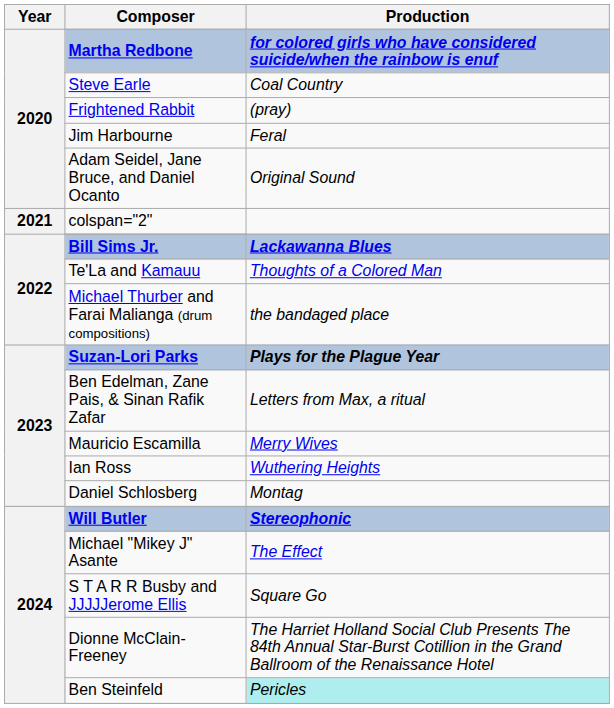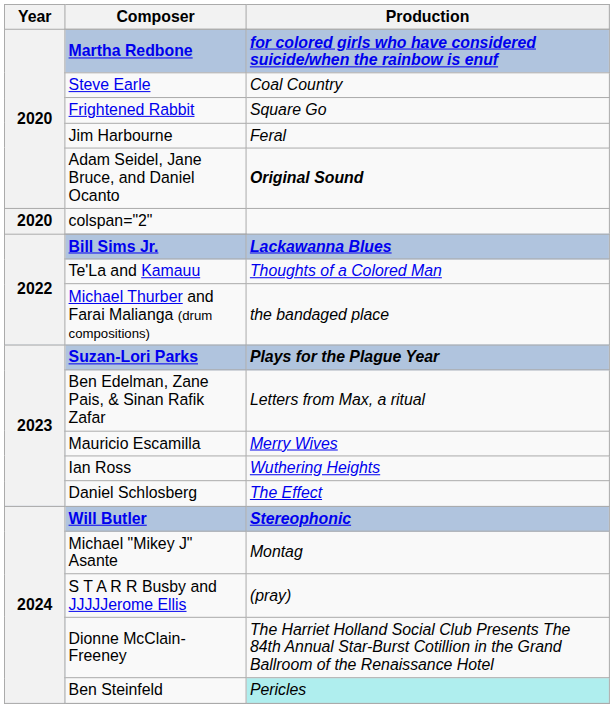Frightened Rabbit | Production: (pray) -> Square Go
Adam Seidel, Jane Bruce, and Daniel Ocanto | Production: normal -> bold
colspan="2" | Year / 2020: 2021 -> 2020
Daniel Schlosberg | Production: Montag -> The Effect
Michael "Mikey J" Asante | Production: The Effect -> Montag
S T A R R Busby and JJJJJerome Ellis | Production: Square Go -> (pray)
